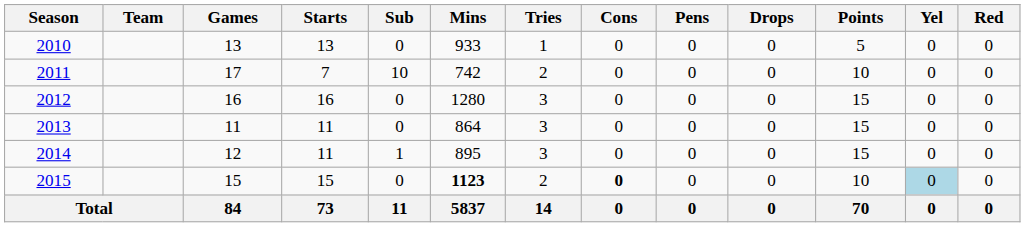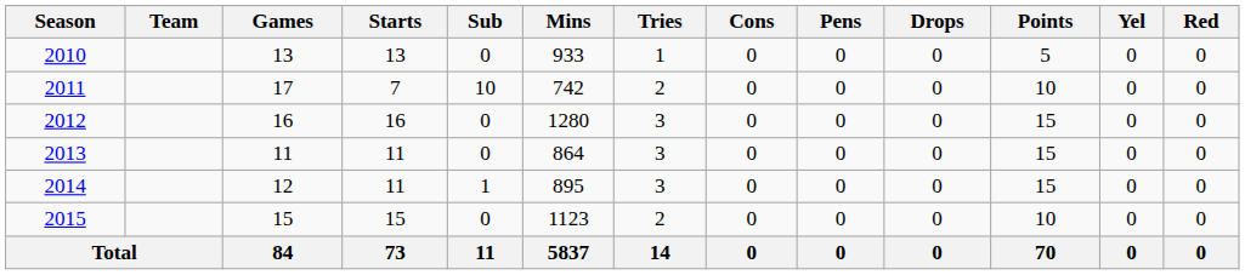2015 | Mins: bold -> normal
2015 | Cons: bold -> normal
2015 | Yel: lightblue background -> no background
